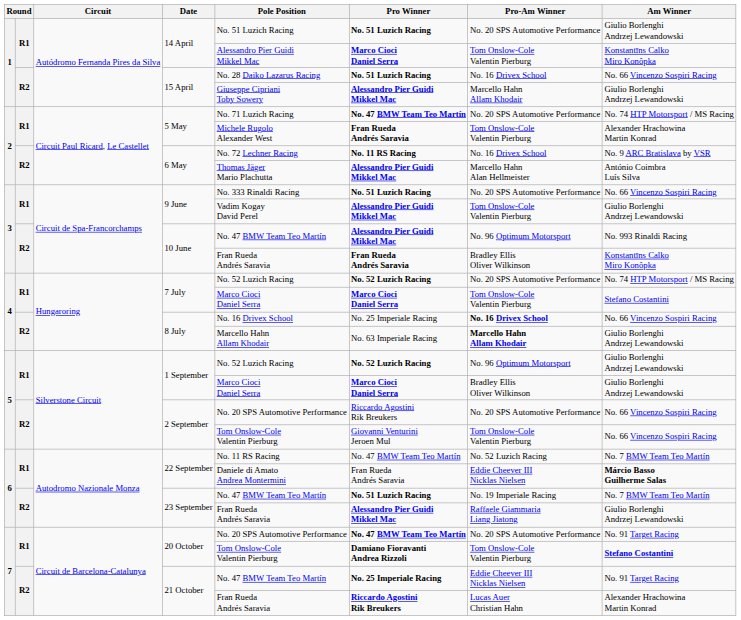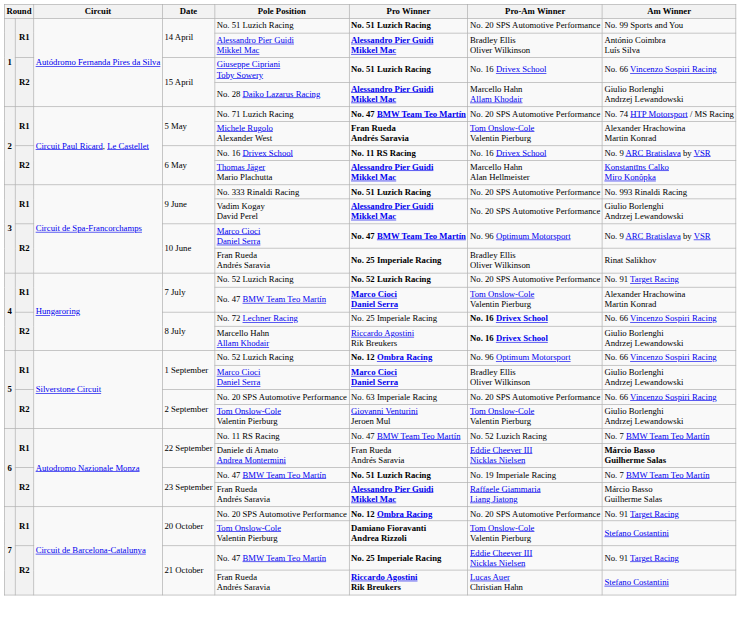row 2 | Am Winner: Giulio Borlenghi Andrzej Lewandowski -> No. 99 Sports and You
row 3 | Pro Winner: Marco Cioci Daniel Serra -> Alessandro Pier Guidi Mikkel Mac
row 3 | Pro-Am Winner: Tom Onslow-Cole Valentin Pierburg -> Bradley Ellis Oliver Wilkinson
row 3 | Am Winner: Konstantīns Calko Miro Konôpka -> António Coimbra Luís Silva
row 4 | Pole Position: No. 28 Daiko Lazarus Racing -> Giuseppe Cipriani Toby Sowery
row 5 | Pole Position: Giuseppe Cipriani Toby Sowery -> No. 28 Daiko Lazarus Racing
row 8 | Pole Position: No. 72 Lechner Racing -> No. 16 Drivex School
row 9 | Am Winner: António Coimbra Luís Silva -> Konstantīns Calko Miro Konôpka
row 10 | Am Winner: No. 66 Vincenzo Sospiri Racing -> No. 993 Rinaldi Racing
row 11 | Pro-Am Winner: Tom Onslow-Cole Valentin Pierburg -> No. 20 SPS Automotive Performance
row 12 | Pole Position: No. 47 BMW Team Teo Martín -> Marco Cioci Daniel Serra
row 12 | Pro Winner: Alessandro Pier Guidi Mikkel Mac -> No. 47 BMW Team Teo Martín
row 12 | Am Winner: No. 993 Rinaldi Racing -> No. 9 ARC Bratislava by VSR
row 13 | Pro Winner: Fran Rueda Andrés Saravia -> No. 25 Imperiale Racing
row 13 | Am Winner: Konstantīns Calko Miro Konôpka -> Rinat Salikhov
row 14 | Am Winner: No. 74 HTP Motorsport / MS Racing -> No. 91 Target Racing
row 15 | Pole Position: Marco Cioci Daniel Serra -> No. 47 BMW Team Teo Martín
row 15 | Am Winner: Stefano Costantini -> Alexander Hrachowina Martin Konrad
row 16 | Pole Position: No. 16 Drivex School -> No. 72 Lechner Racing
row 17 | Pro Winner: No. 63 Imperiale Racing -> Riccardo Agostini Rik Breukers
row 17 | Pro-Am Winner: Marcello Hahn Allam Khodair -> No. 16 Drivex School
row 18 | Pro Winner: No. 52 Luzich Racing -> No. 12 Ombra Racing
row 18 | Am Winner: Giulio Borlenghi Andrzej Lewandowski -> No. 66 Vincenzo Sospiri Racing
row 20 | Pro Winner: Riccardo Agostini Rik Breukers -> No. 63 Imperiale Racing
row 21 | Am Winner: No. 66 Vincenzo Sospiri Racing -> Giulio Borlenghi Andrzej Lewandowski
row 25 | Am Winner: Giulio Borlenghi Andrzej Lewandowski -> Márcio Basso Guilherme Salas
row 26 | Pro Winner: No. 47 BMW Team Teo Martín -> No. 12 Ombra Racing
row 27 | Am Winner: bold -> normal
row 29 | Am Winner: Alexander Hrachowina Martin Konrad -> Stefano Costantini
